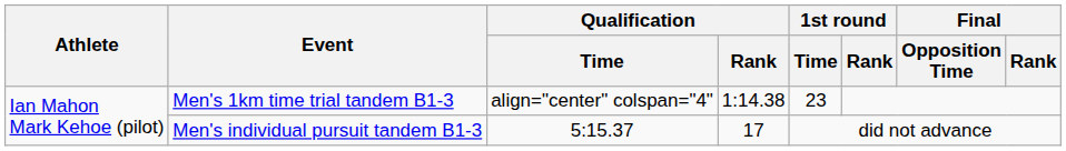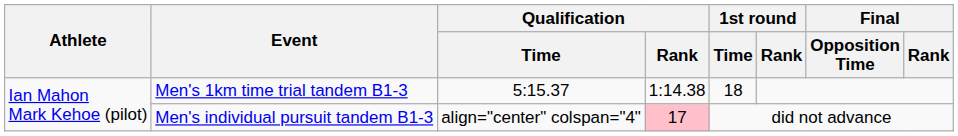Men's 1km time trial tandem B1-3 | Qualification / Time: align="center" colspan="4" -> 5:15.37
Men's 1km time trial tandem B1-3 | 1st round / Time: 23 -> 18
Men's individual pursuit tandem B1-3 | Qualification / Time: 5:15.37 -> align="center" colspan="4"
Men's individual pursuit tandem B1-3 | Qualification / Rank: no background -> pink background
